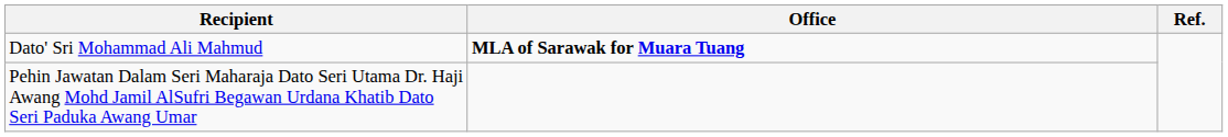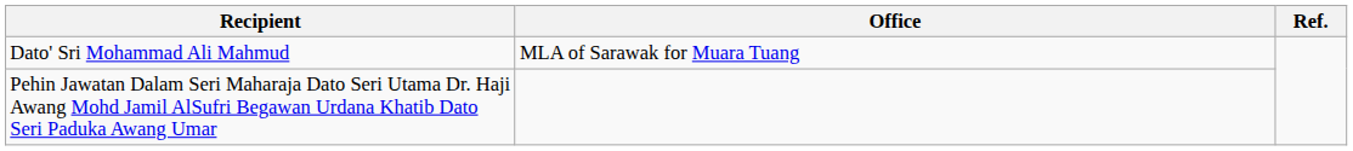Dato' Sri Mohammad Ali Mahmud | Office: bold -> normal
